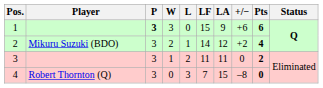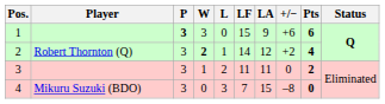row 3 | Player: Mikuru Suzuki (BDO) -> Robert Thornton (Q)
row 3 | W: normal -> bold
row 5 | Player: Robert Thornton (Q) -> Mikuru Suzuki (BDO)
